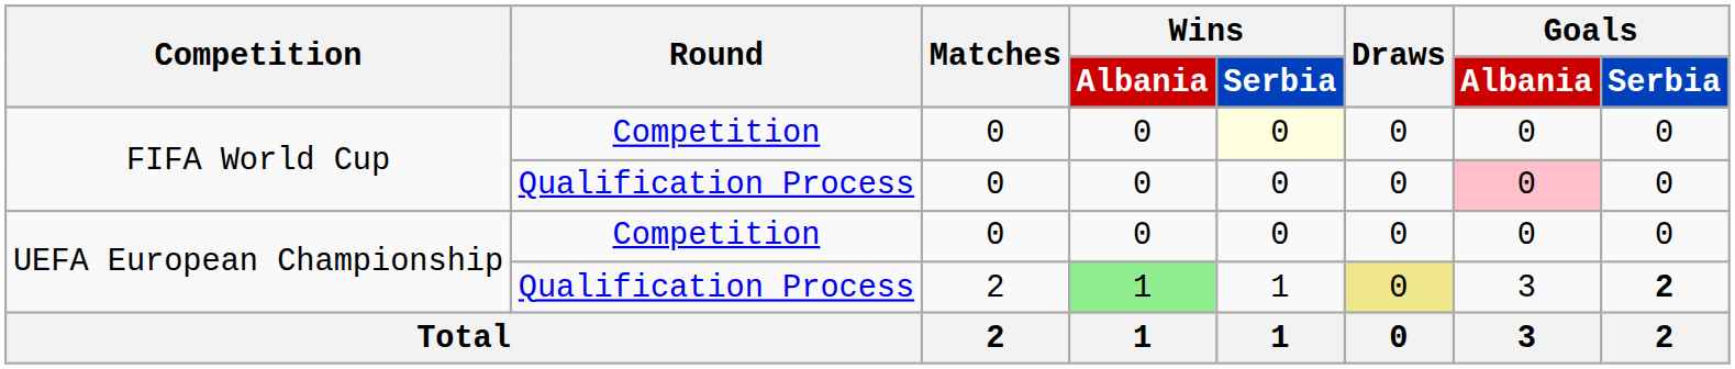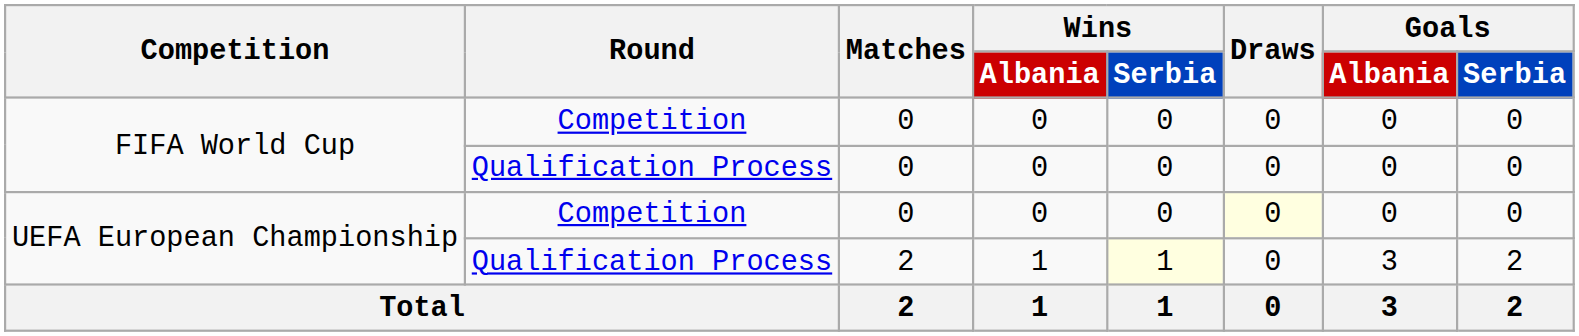FIFA World Cup / Competition | Wins / Serbia: lightyellow background -> no background
FIFA World Cup / Qualification Process | Goals / Albania: pink background -> no background
UEFA European Championship / Competition | Draws: no background -> lightyellow background
UEFA European Championship / Qualification Process | Wins / Albania: lightgreen background -> no background
UEFA European Championship / Qualification Process | Wins / Serbia: no background -> lightyellow background
UEFA European Championship / Qualification Process | Draws: khaki background -> no background
UEFA European Championship / Qualification Process | Goals / Serbia: bold -> normal
